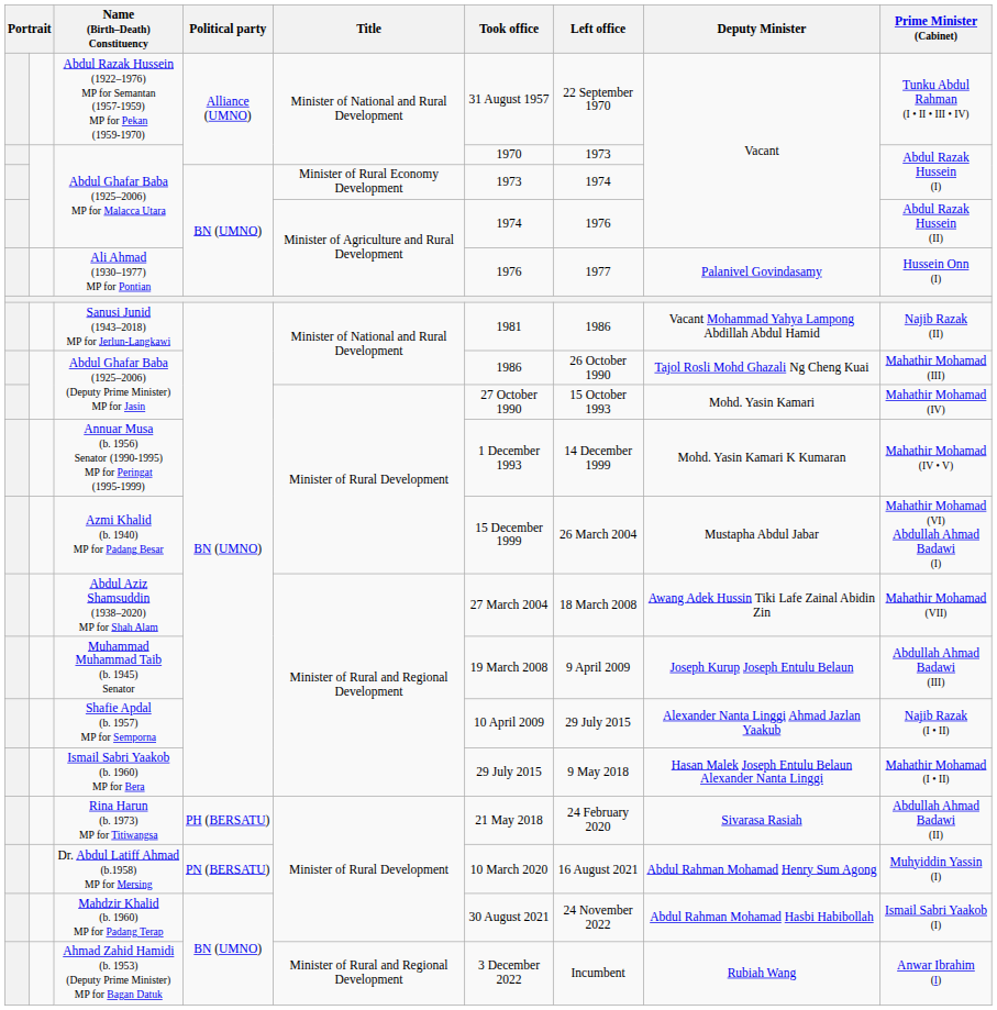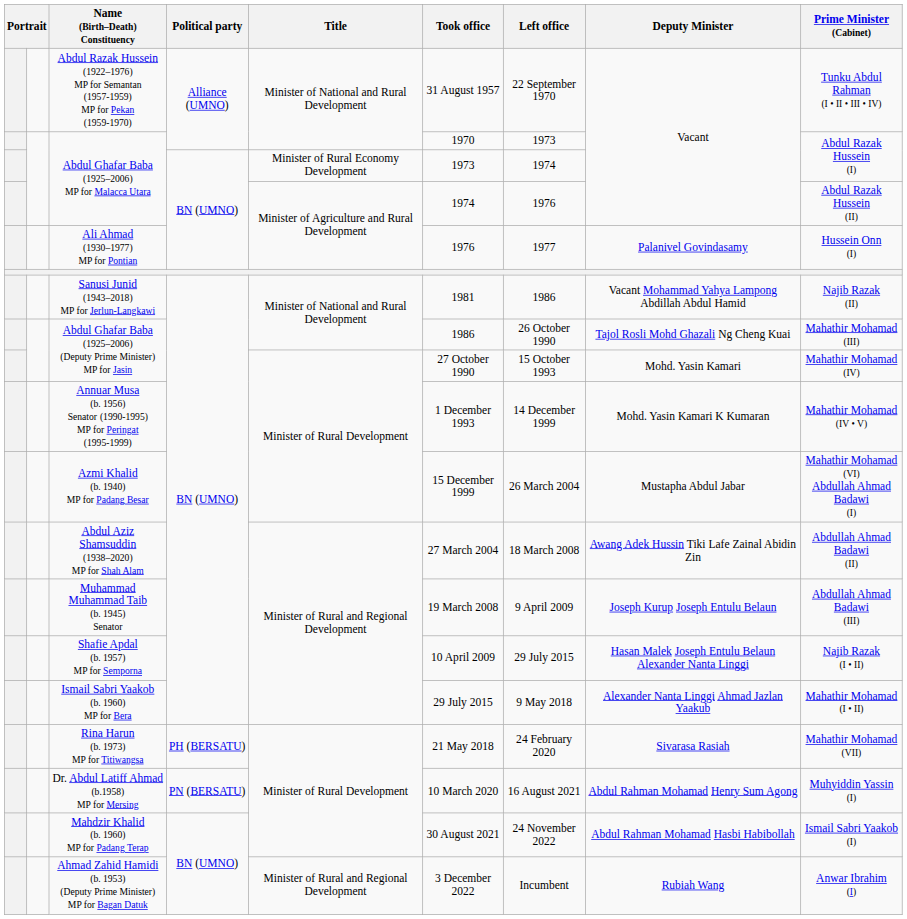Abdul Aziz Shamsuddin (1938–2020) MP for Shah Alam | Prime Minister (Cabinet): Mahathir Mohamad (VII) -> Abdullah Ahmad Badawi (II)
Shafie Apdal (b. 1957) MP for Semporna | Deputy Minister: Alexander Nanta Linggi Ahmad Jazlan Yaakub -> Hasan Malek Joseph Entulu Belaun Alexander Nanta Linggi
Ismail Sabri Yaakob (b. 1960) MP for Bera | Deputy Minister: Hasan Malek Joseph Entulu Belaun Alexander Nanta Linggi -> Alexander Nanta Linggi Ahmad Jazlan Yaakub
Rina Harun (b. 1973) MP for Titiwangsa | Prime Minister (Cabinet): Abdullah Ahmad Badawi (II) -> Mahathir Mohamad (VII)
